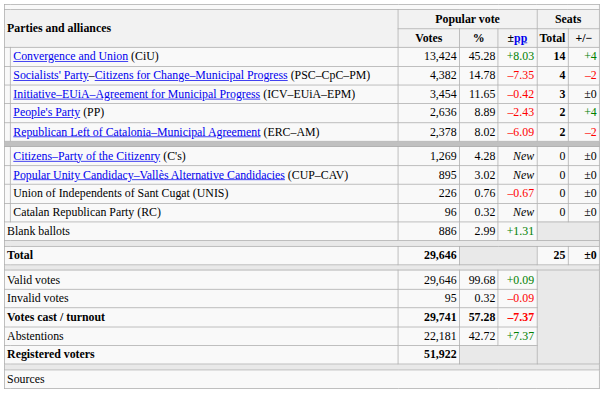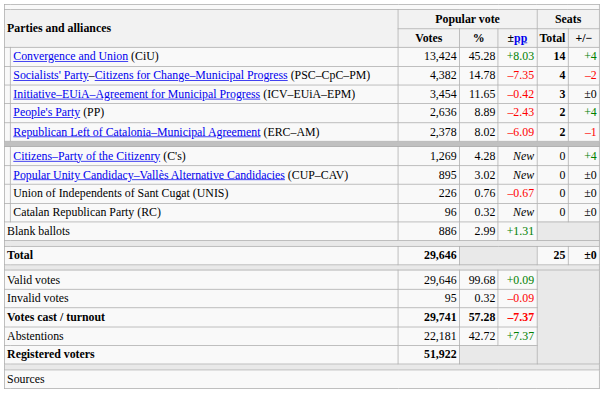Republican Left of Catalonia–Municipal Agreement (ERC–AM) | column 7: –2 -> –1
Citizens–Party of the Citizenry (C's) | column 7: ±0 -> +4
